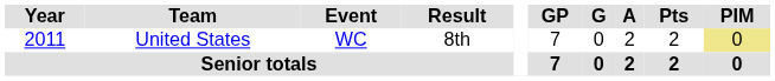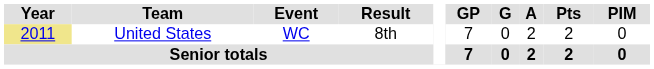United States | Year: no background -> khaki background
United States | PIM: khaki background -> no background
